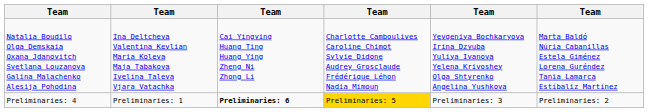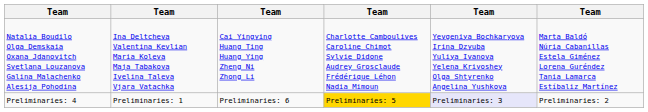Preliminaries: 4 | column 3: bold -> normal
Preliminaries: 4 | column 5: no background -> lavender background
